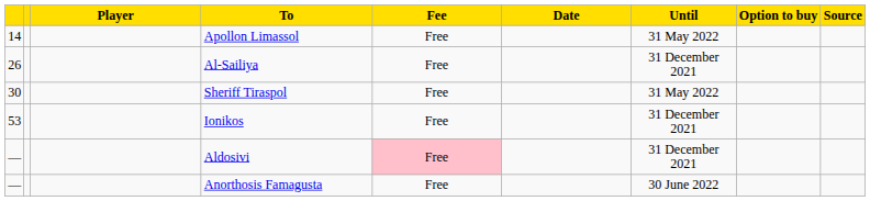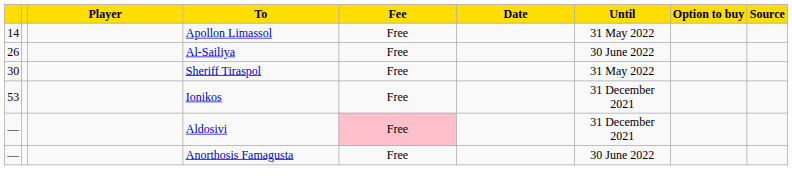Al-Sailiya | Until: 31 December 2021 -> 30 June 2022
